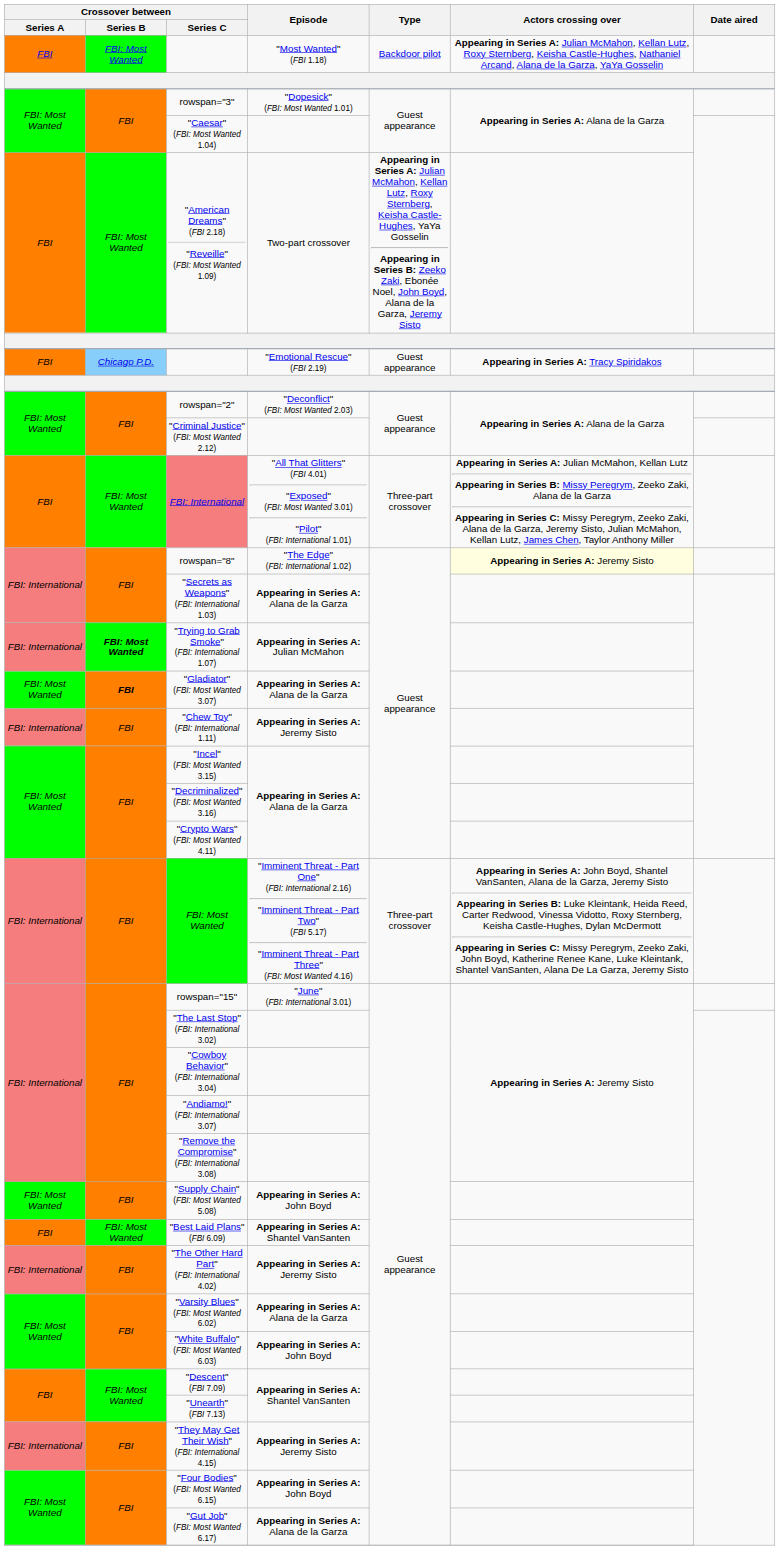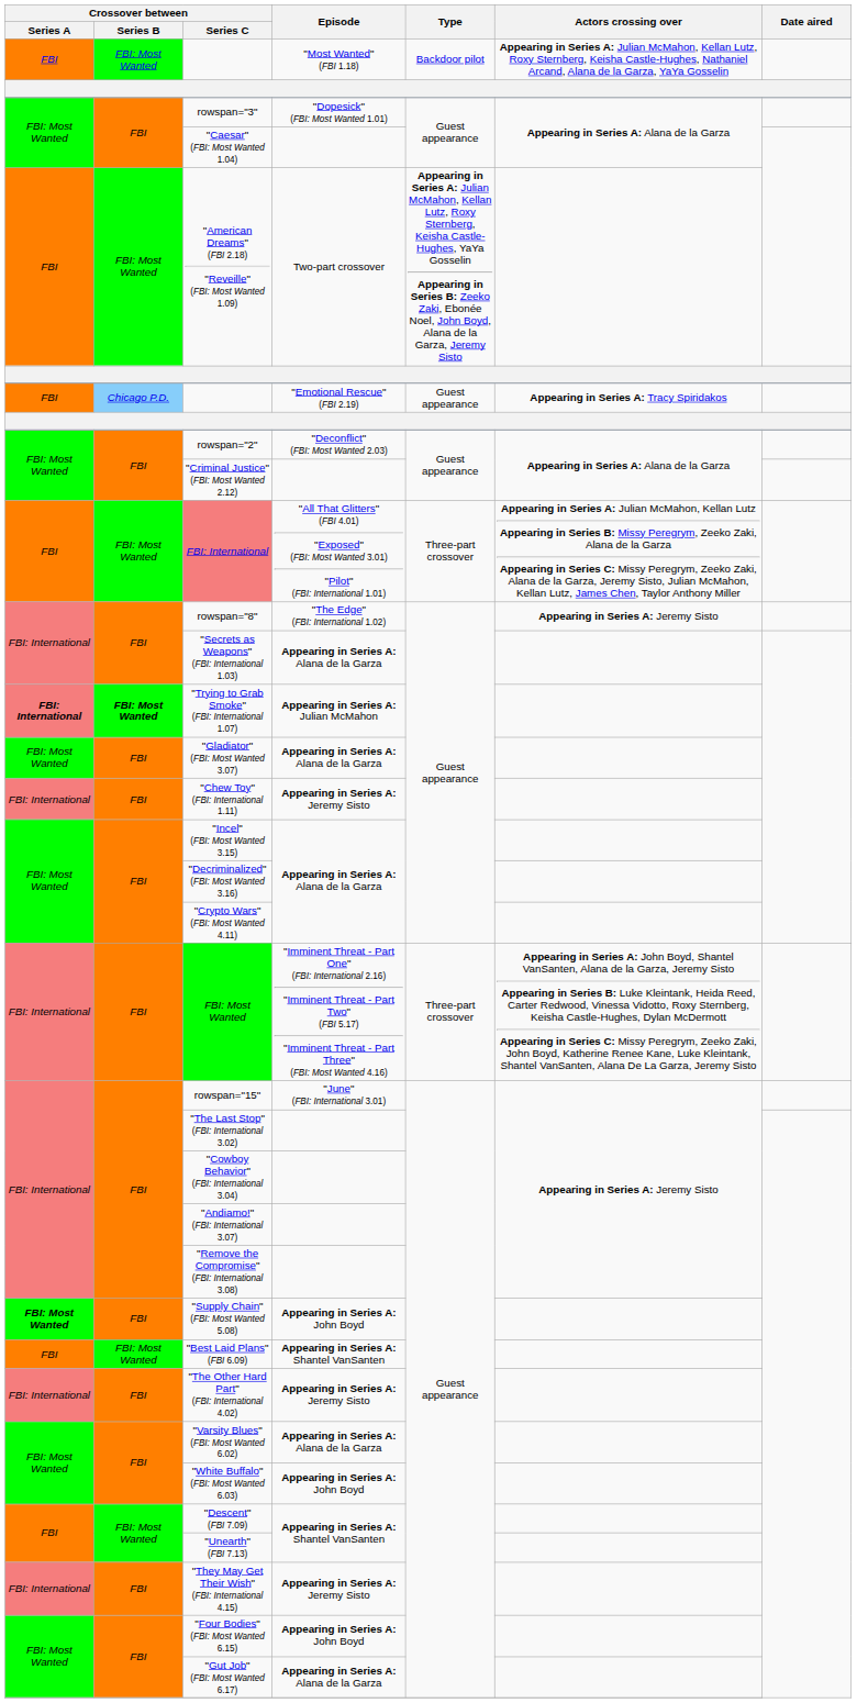rowspan="8" | Actors crossing over: lightyellow background -> no background
"Trying to Grab Smoke" (FBI: International 1.07) | Crossover between / Series A: normal -> bold
"Gladiator" (FBI: Most Wanted 3.07) | Crossover between / Series B: bold -> normal
"Supply Chain" (FBI: Most Wanted 5.08) | Crossover between / Series A: normal -> bold
